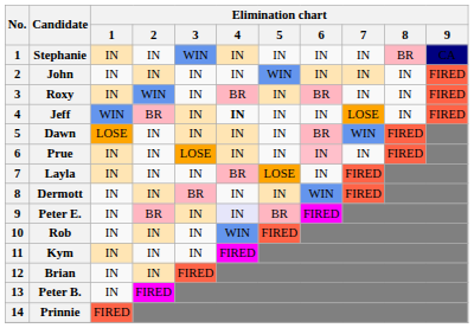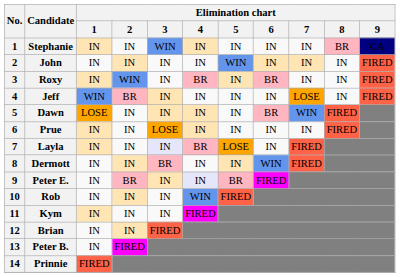Jeff | Elimination chart / 4: bold -> normal
Prue | Elimination chart / 6: pink background -> no background
Layla | Elimination chart / 3: no background -> lavender background
